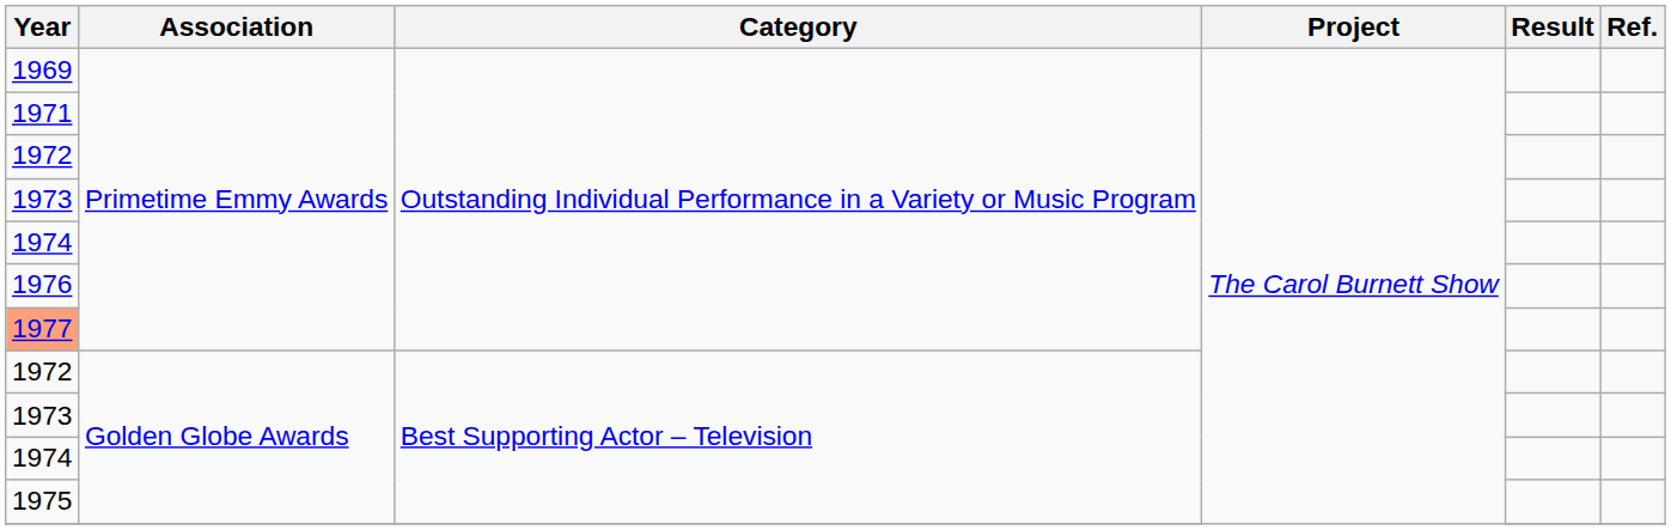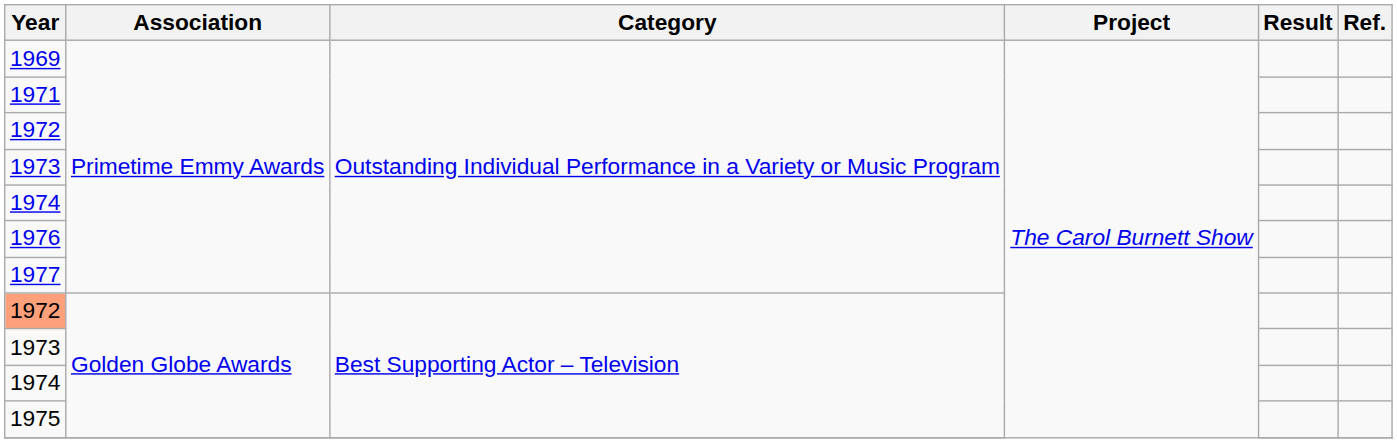1977 | Year: lightsalmon background -> no background
1972 / Golden Globe Awards | Year: no background -> lightsalmon background
